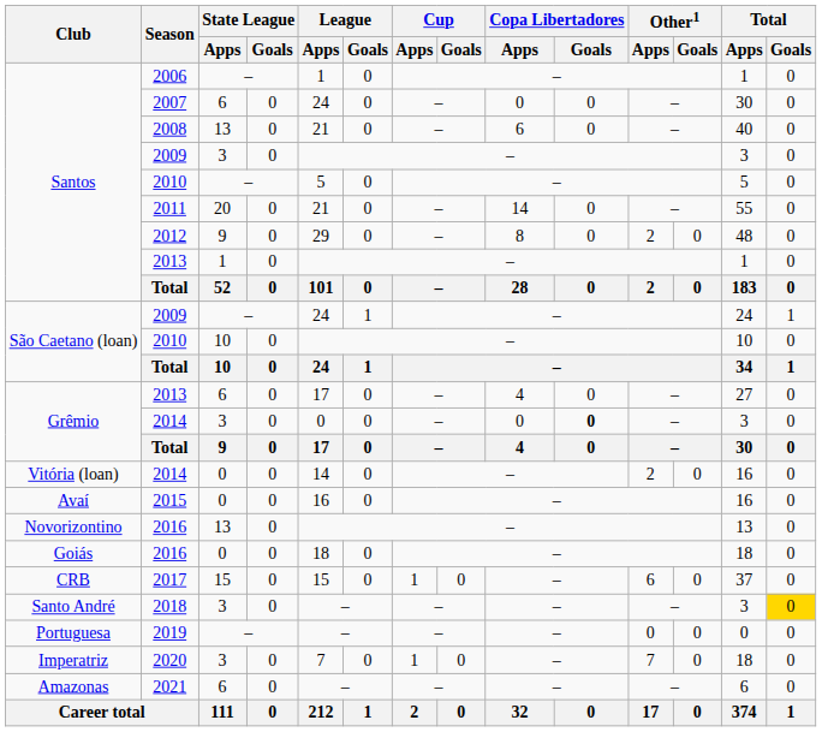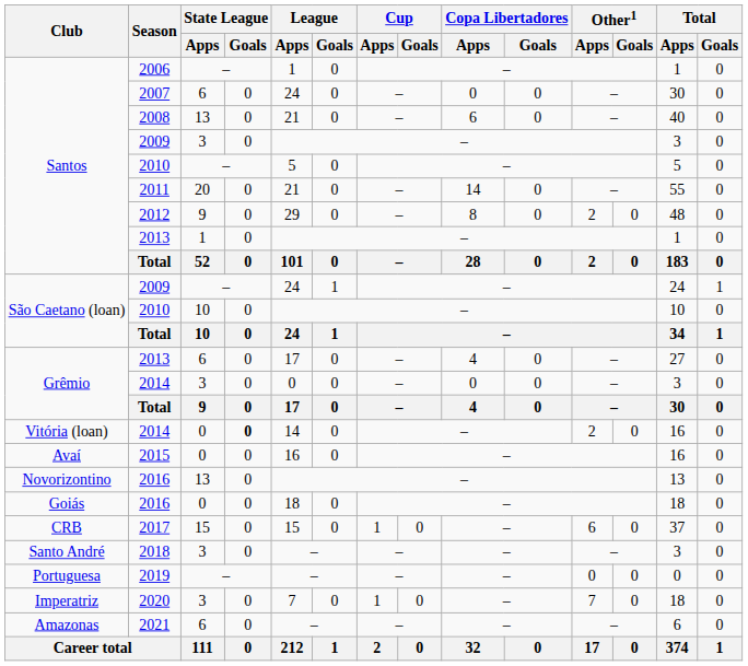Grêmio / 2014 | Copa Libertadores / Goals: bold -> normal
Vitória (loan) / 2014 | State League / Goals: normal -> bold
2018 | Total / Goals: gold background -> no background
